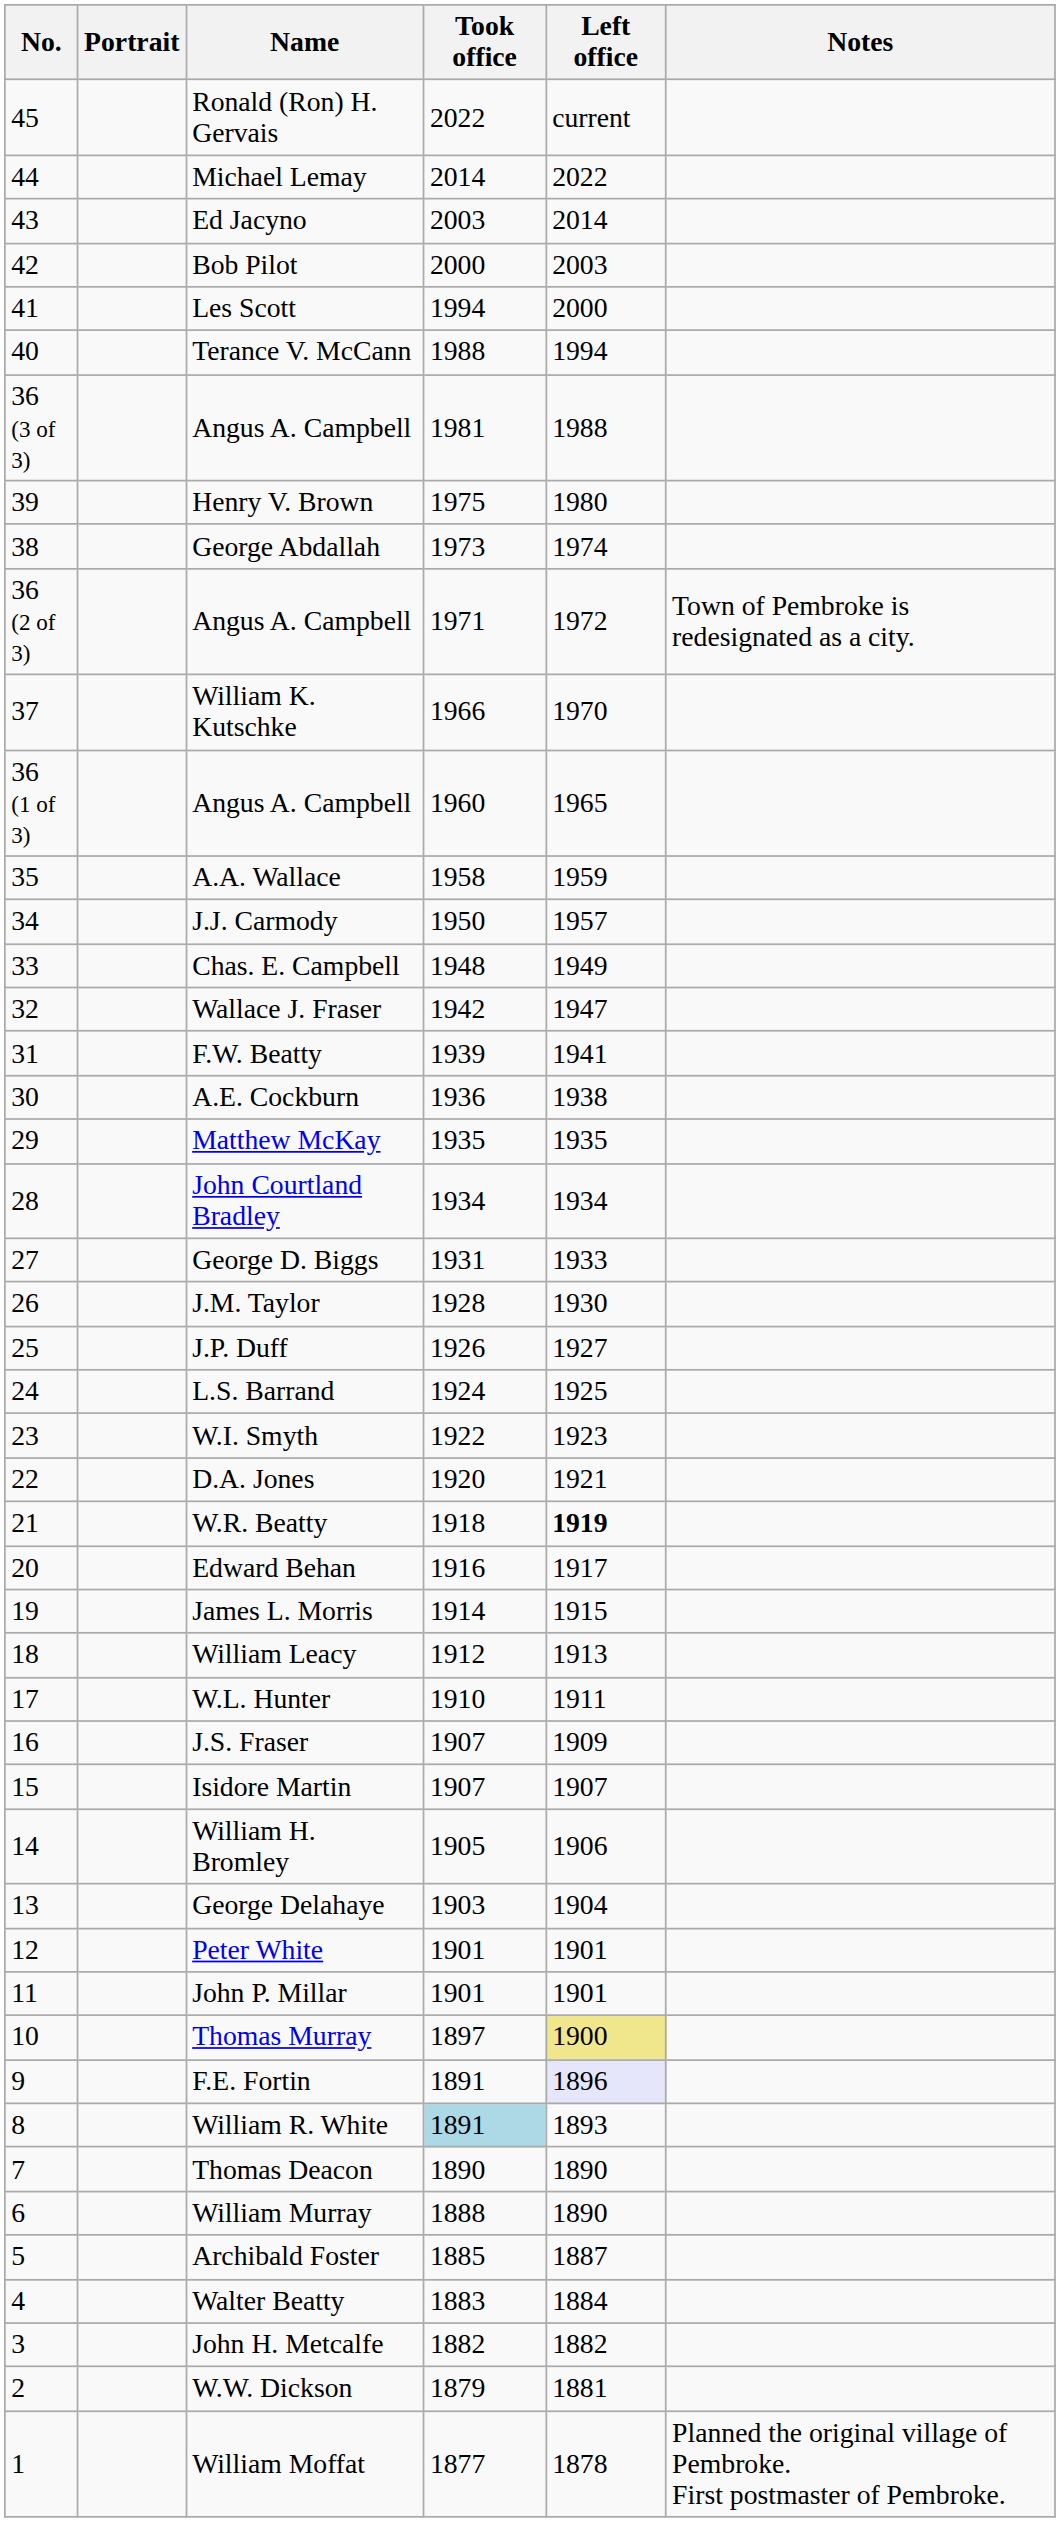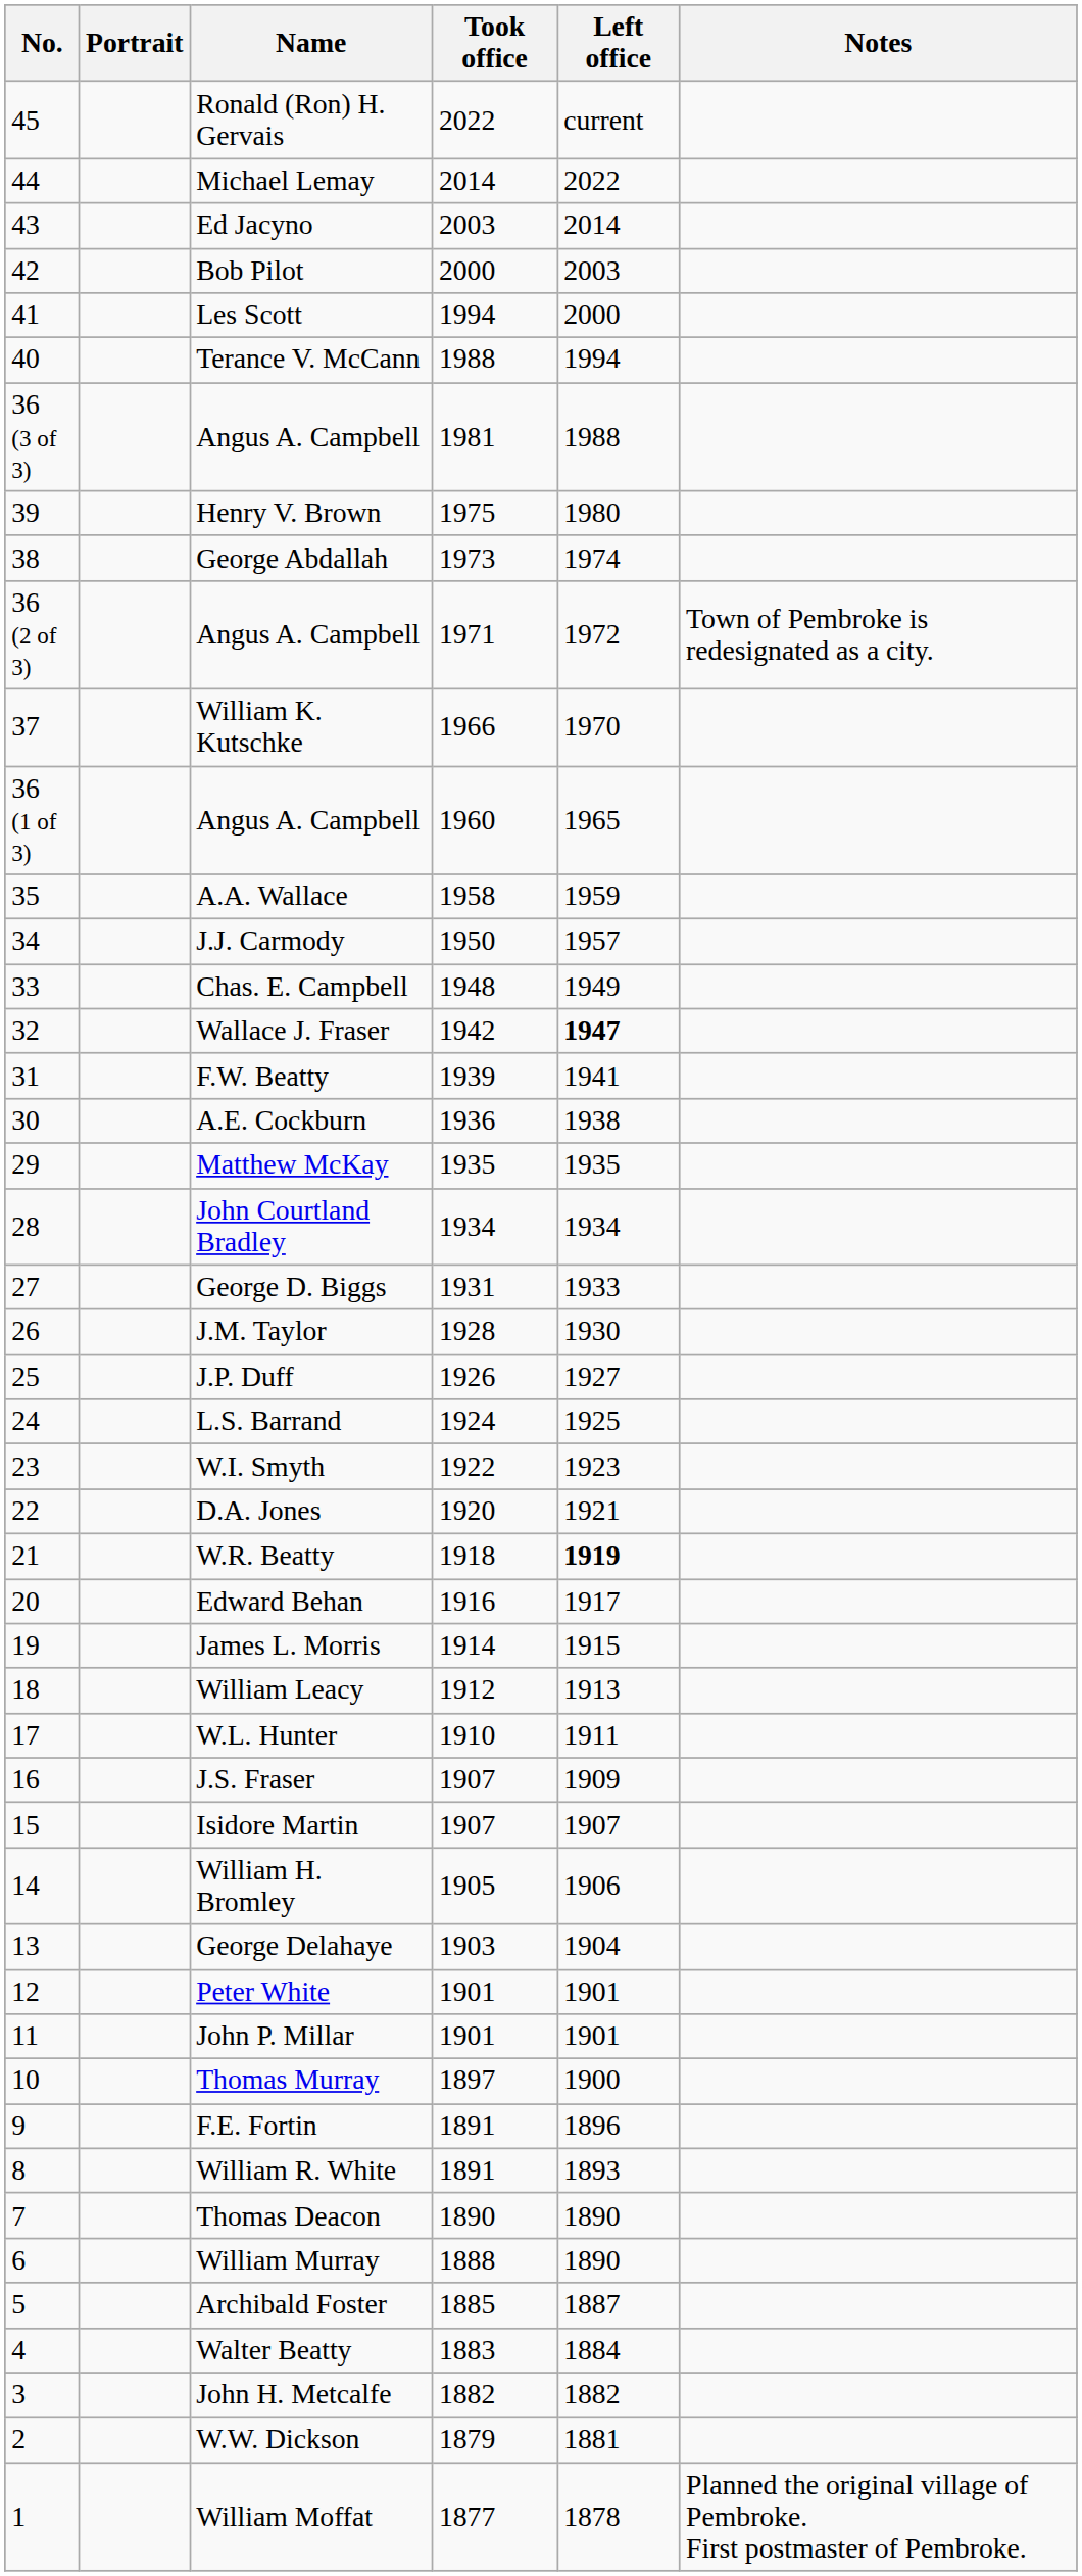Wallace J. Fraser | Left office: normal -> bold
Thomas Murray | Left office: khaki background -> no background
F.E. Fortin | Left office: lavender background -> no background
William R. White | Took office: lightblue background -> no background
